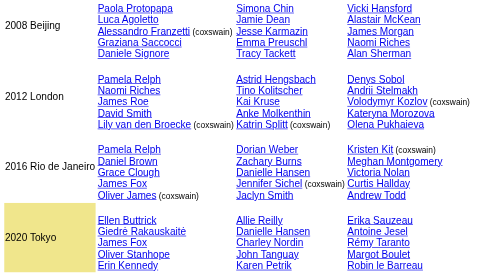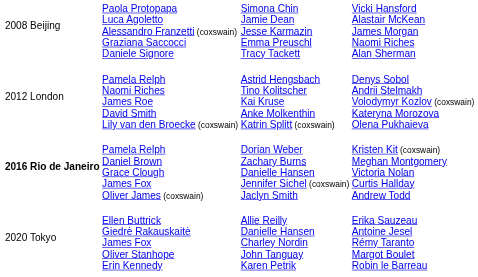2016 Rio de Janeiro | column 1: normal -> bold
2020 Tokyo | column 1: khaki background -> no background
